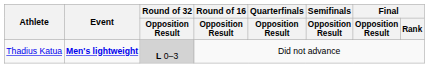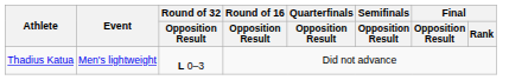Thadius Katua | Event: bold -> normal
Thadius Katua | Round of 32 / Opposition Result: lightgrey background -> no background
